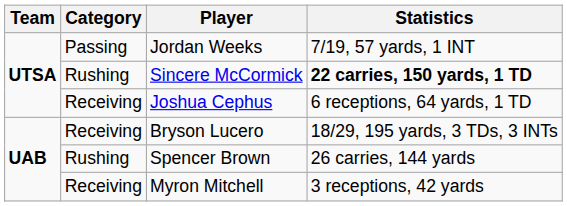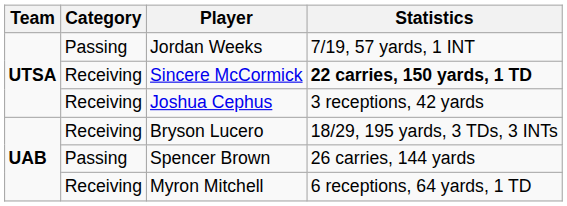Sincere McCormick | Category: Rushing -> Receiving
Joshua Cephus | Statistics: 6 receptions, 64 yards, 1 TD -> 3 receptions, 42 yards
Spencer Brown | Category: Rushing -> Passing
Myron Mitchell | Statistics: 3 receptions, 42 yards -> 6 receptions, 64 yards, 1 TD
